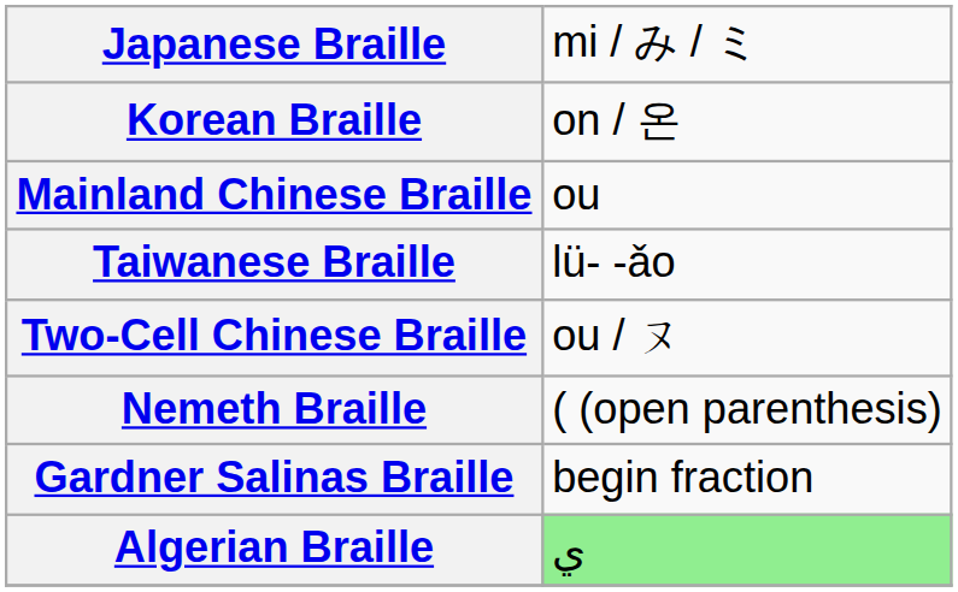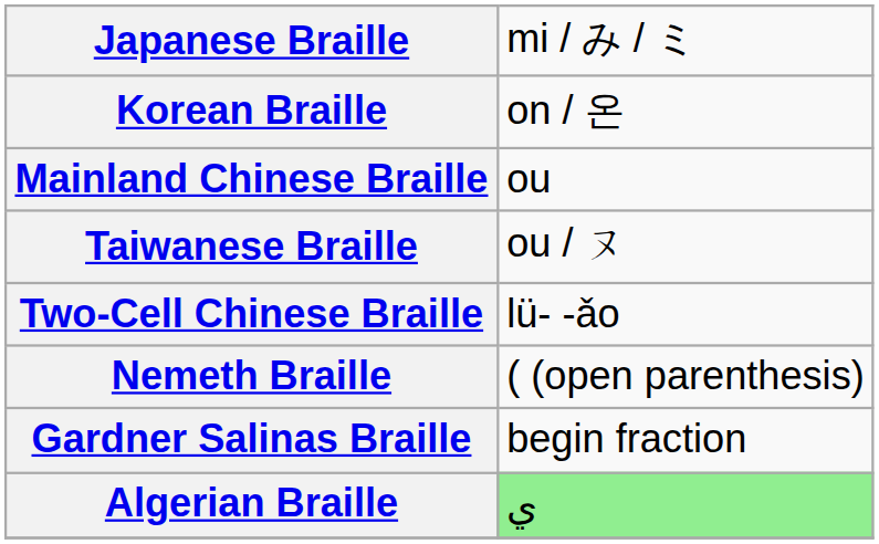Taiwanese Braille | column 2: lü- -ǎo -> ou / ㄡ
Two-Cell Chinese Braille | column 2: ou / ㄡ -> lü- -ǎo
